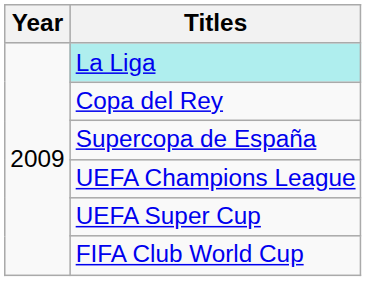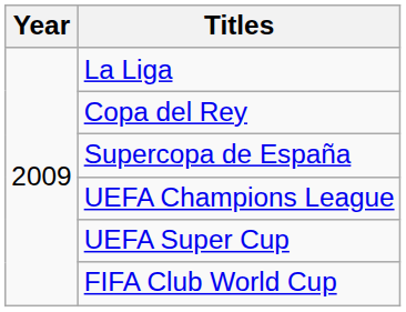La Liga | Titles: paleturquoise background -> no background
